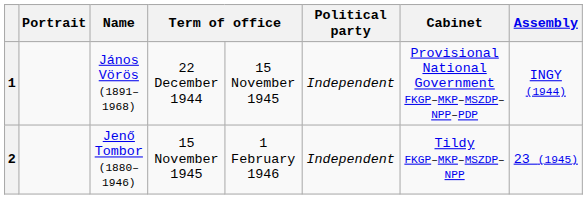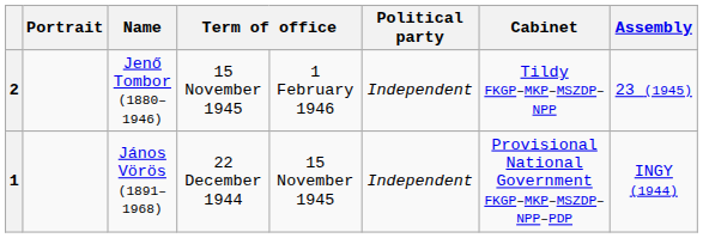rows swapped: 1 <-> 2
